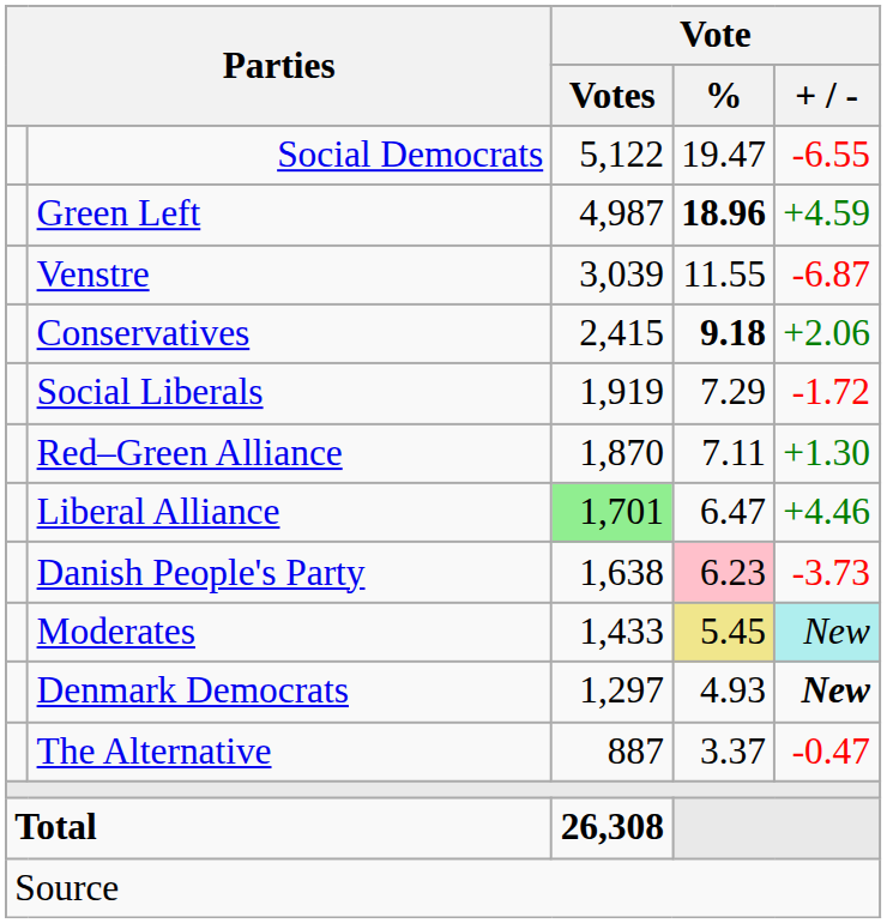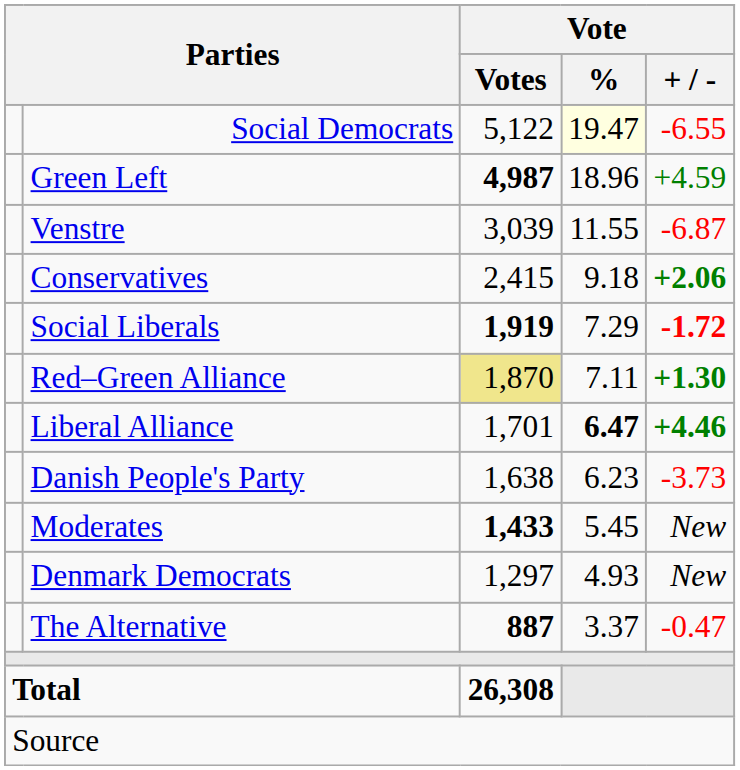Social Democrats | Vote / %: no background -> lightyellow background
Green Left | Vote / Votes: normal -> bold
Green Left | Vote / %: bold -> normal
Conservatives | Vote / %: bold -> normal
Conservatives | Vote / + / -: normal -> bold
Social Liberals | Vote / Votes: normal -> bold
Social Liberals | Vote / + / -: normal -> bold
Red–Green Alliance | Vote / Votes: no background -> khaki background
Red–Green Alliance | Vote / + / -: normal -> bold
Liberal Alliance | Vote / Votes: lightgreen background -> no background
Liberal Alliance | Vote / %: normal -> bold
Liberal Alliance | Vote / + / -: normal -> bold
Danish People's Party | Vote / %: pink background -> no background
Moderates | Vote / Votes: normal -> bold
Moderates | Vote / %: khaki background -> no background
Moderates | Vote / + / -: paleturquoise background -> no background
Denmark Democrats | Vote / + / -: bold -> normal
The Alternative | Vote / Votes: normal -> bold
